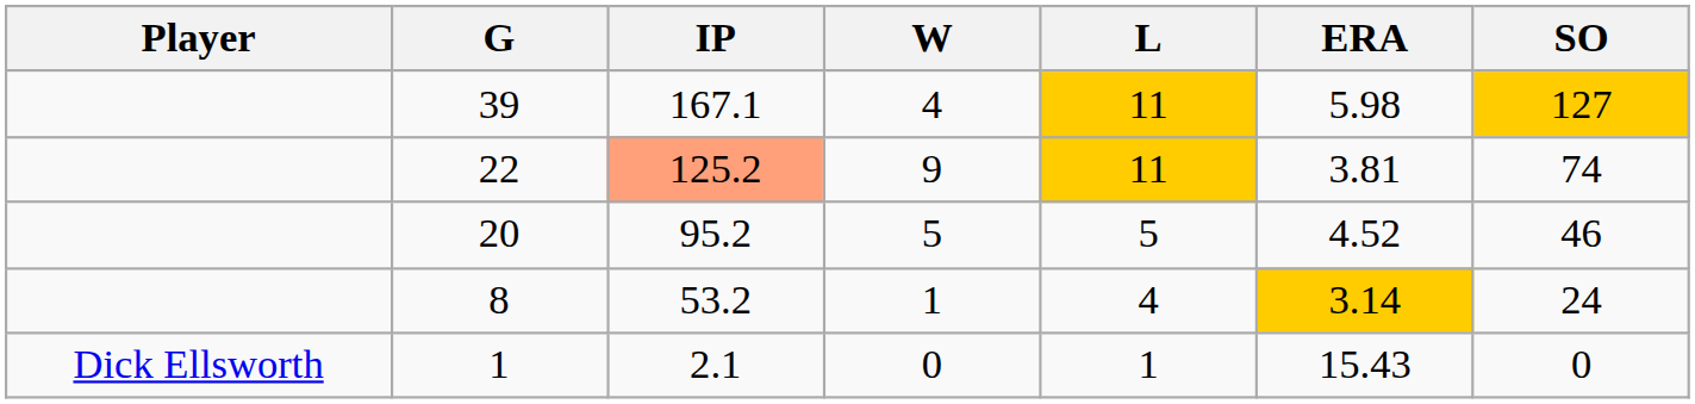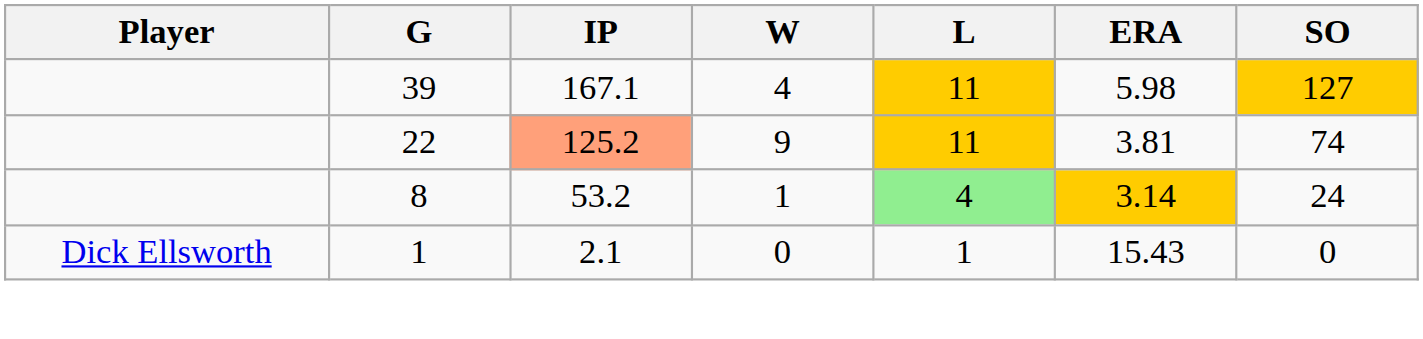- row: 20 | 95.2 | 5 | 5 | 4.52 | 46
8 | L: no background -> lightgreen background
